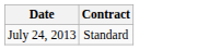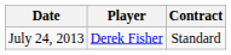+ column: Player | Derek Fisher
